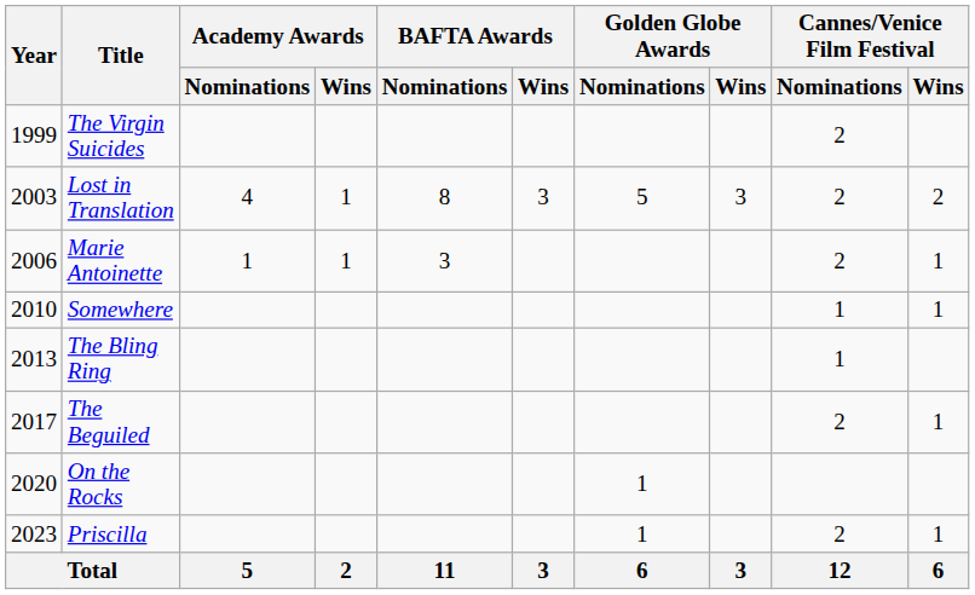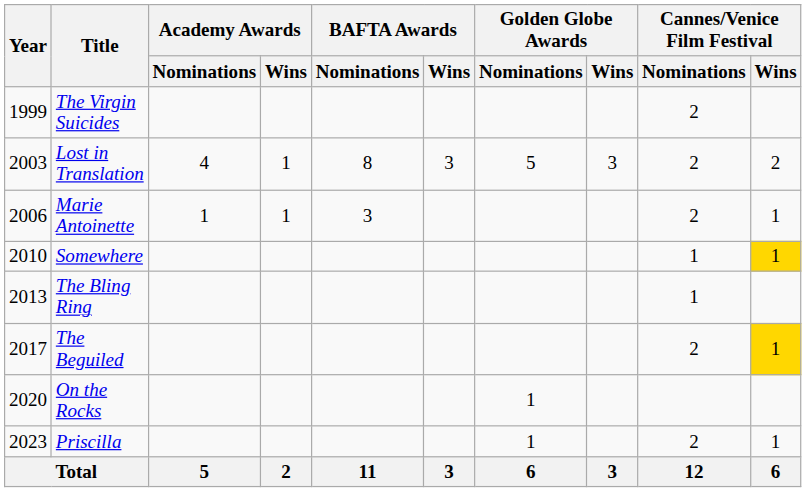Somewhere | Cannes/Venice Film Festival / Wins: no background -> gold background
The Beguiled | Cannes/Venice Film Festival / Wins: no background -> gold background
